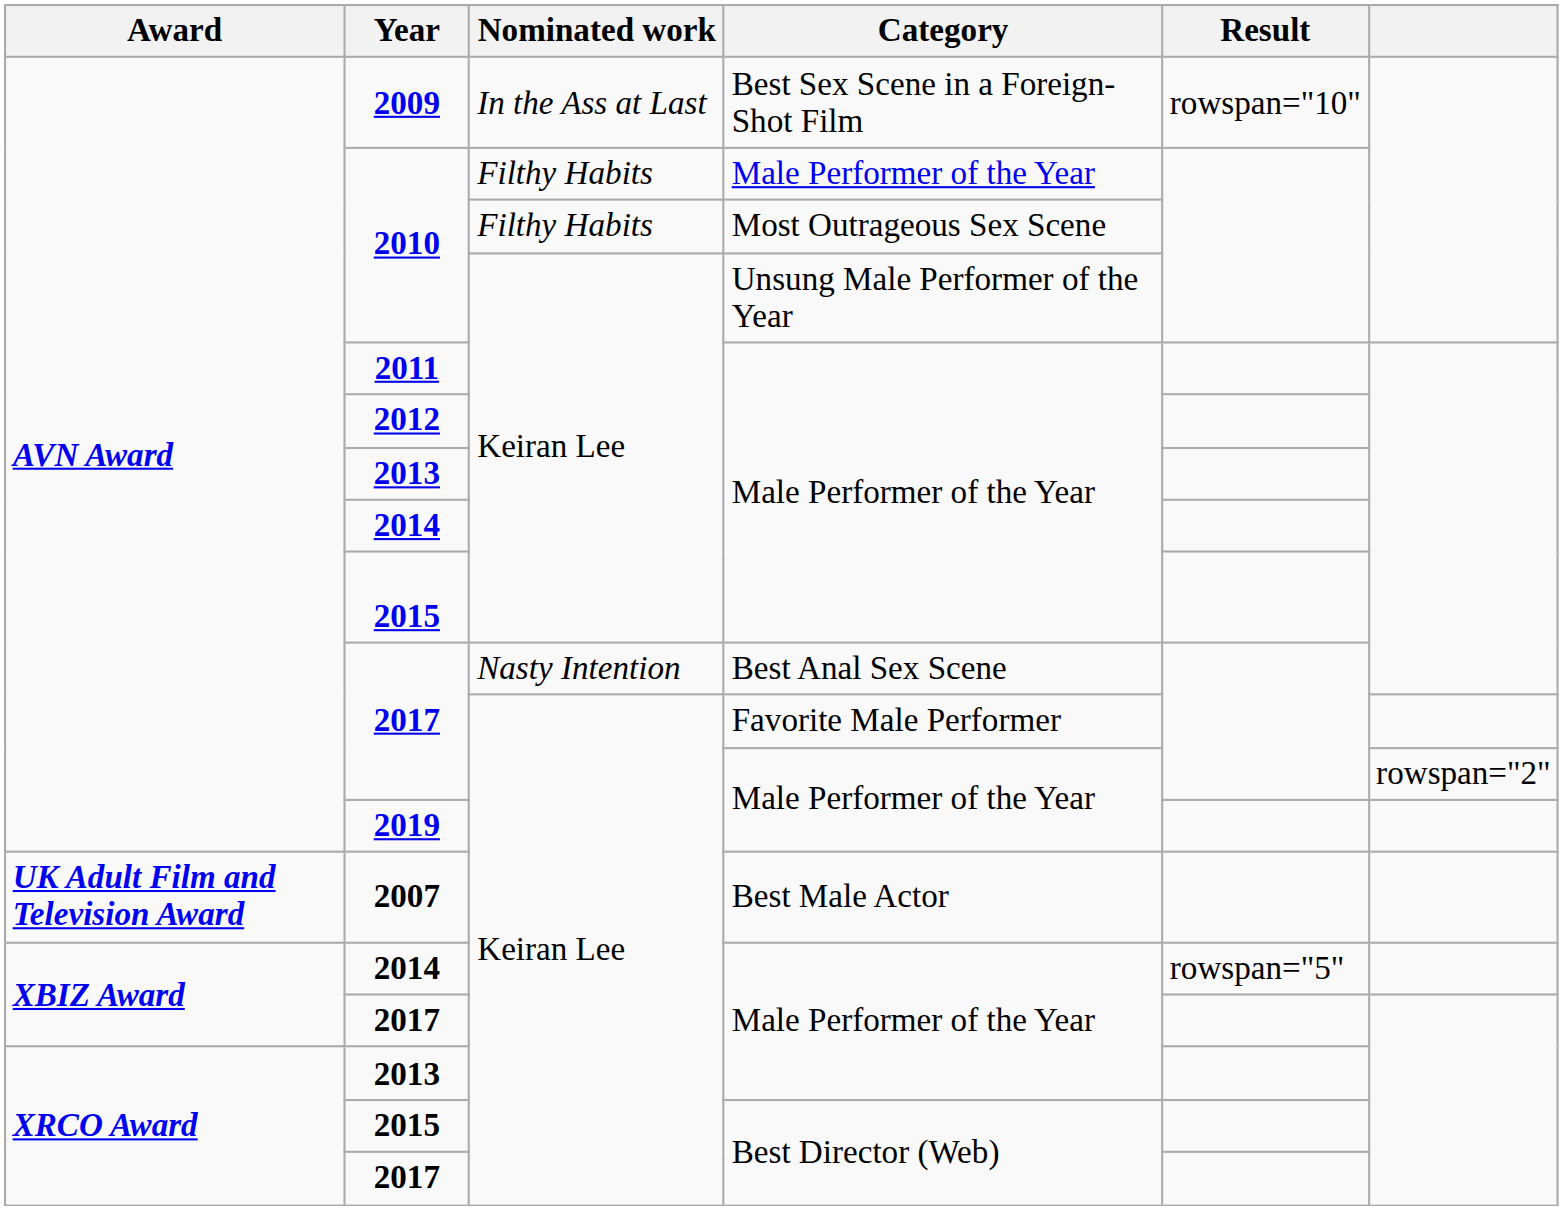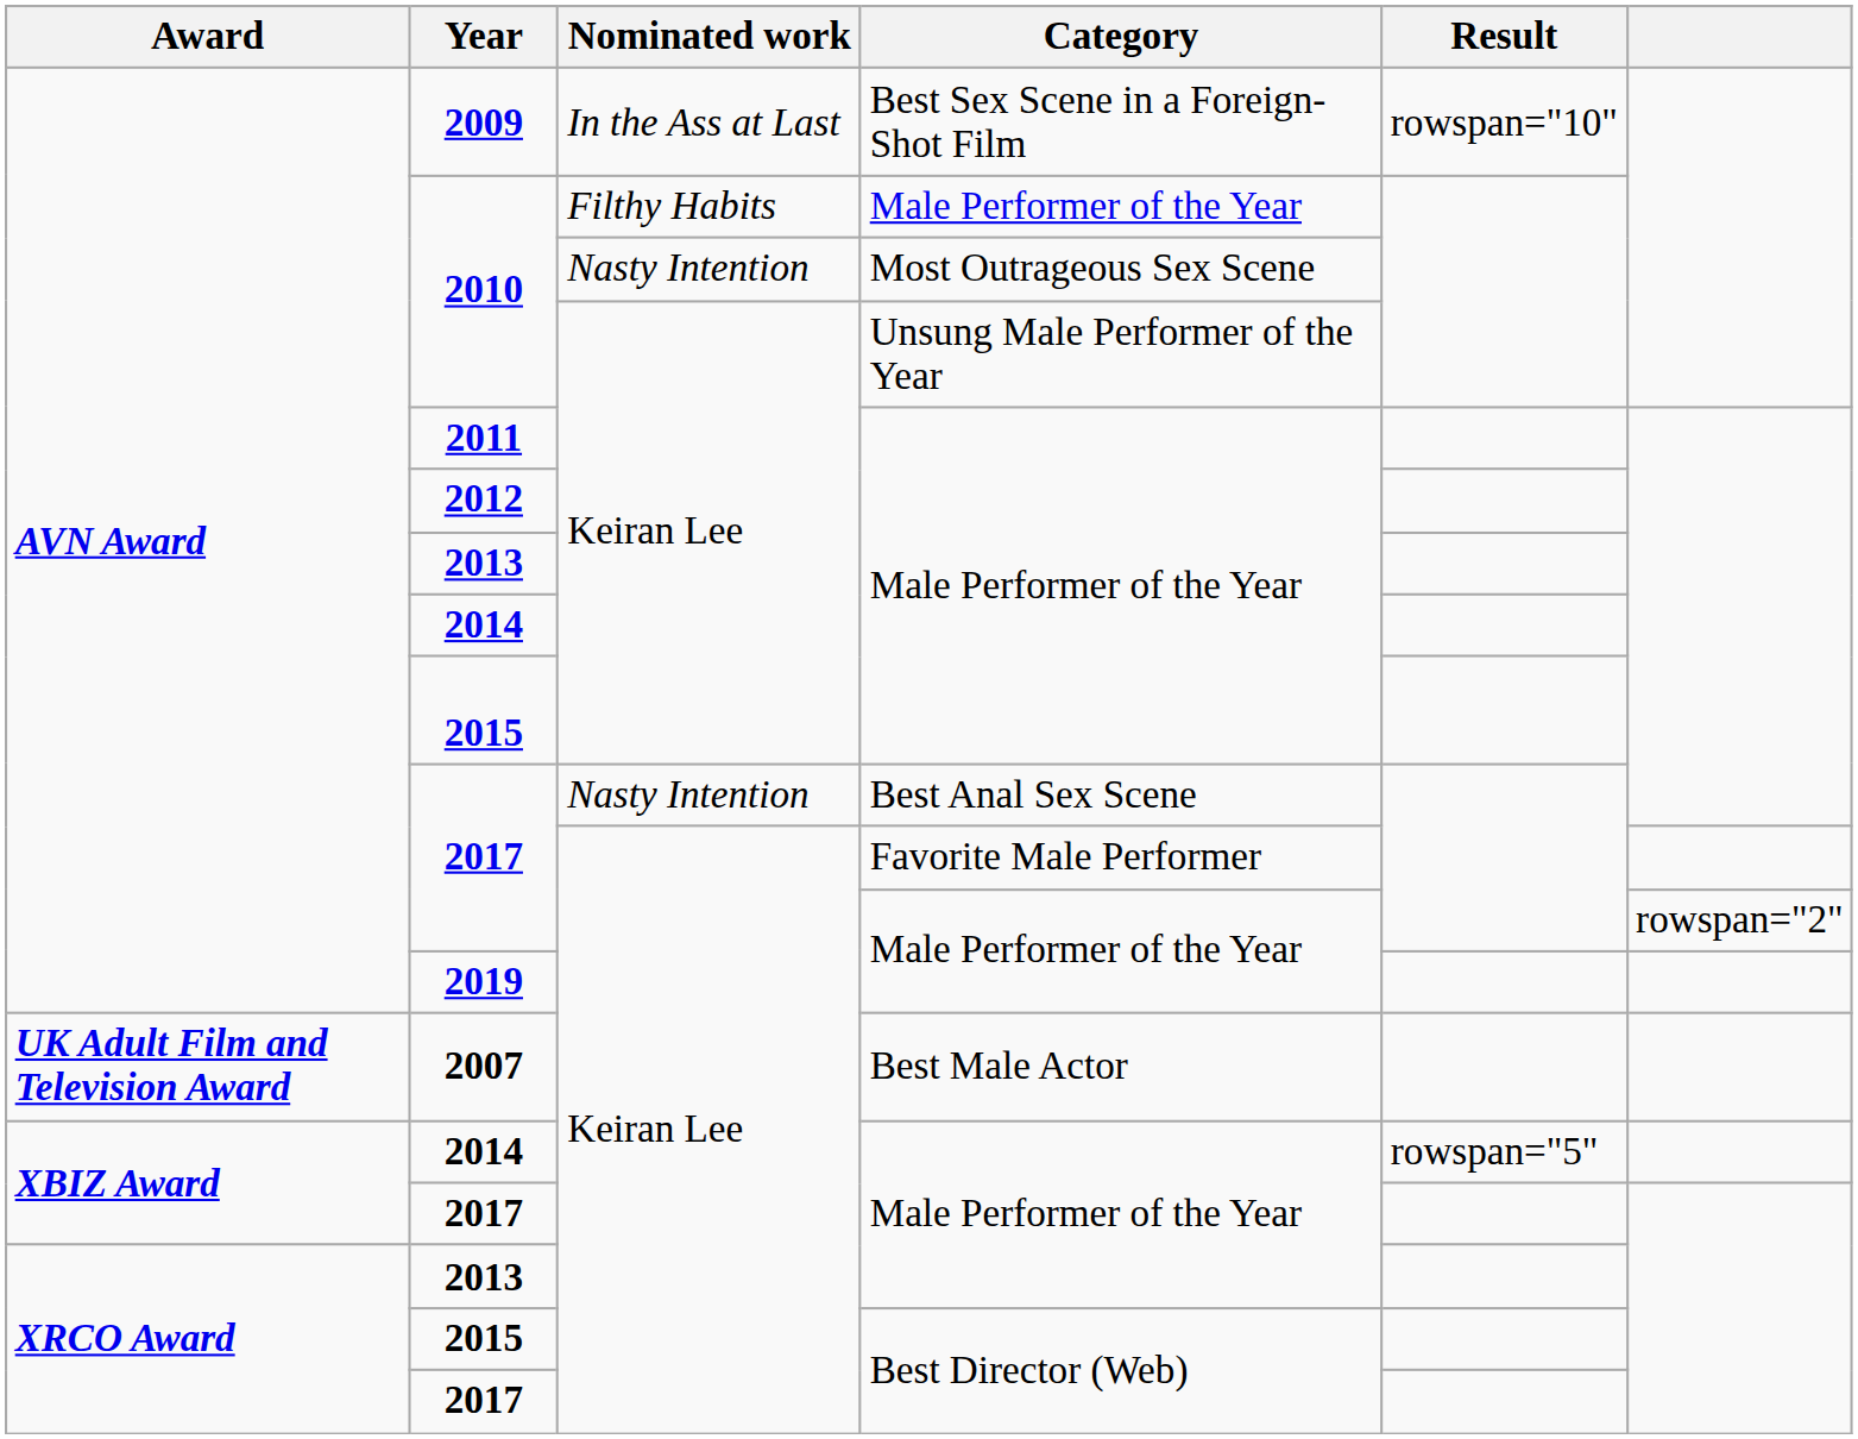2010 / Most Outrageous Sex Scene | Nominated work: Filthy Habits -> Nasty Intention
